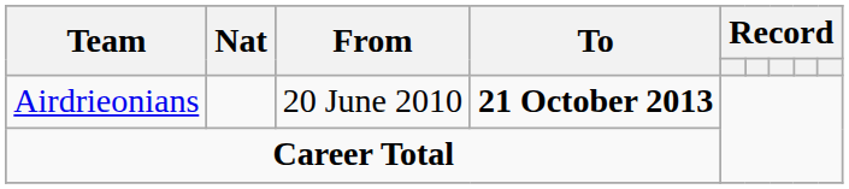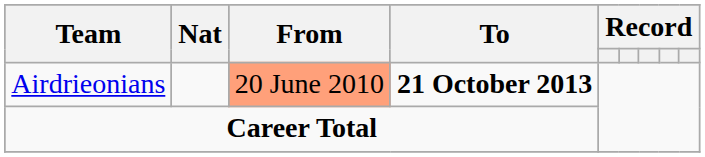Airdrieonians | From: no background -> lightsalmon background
